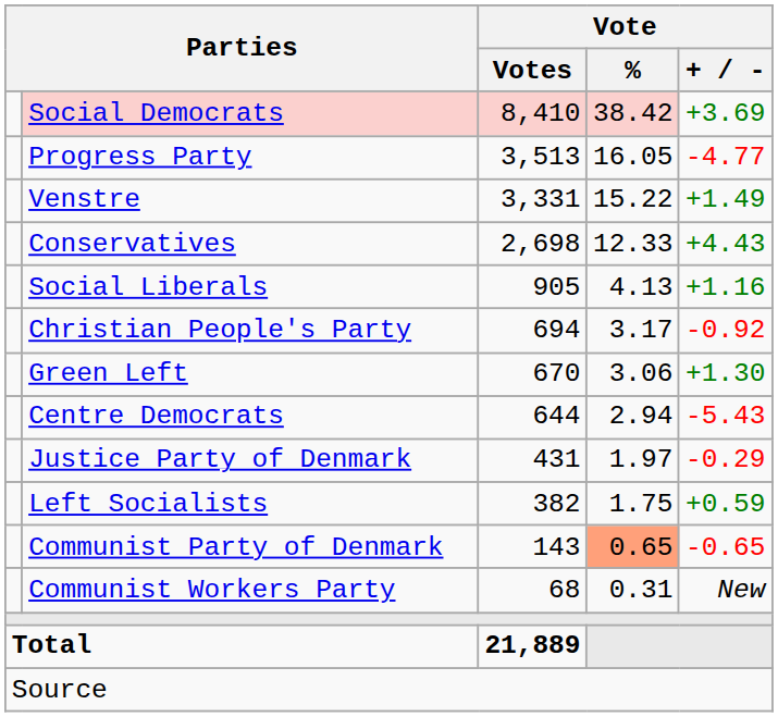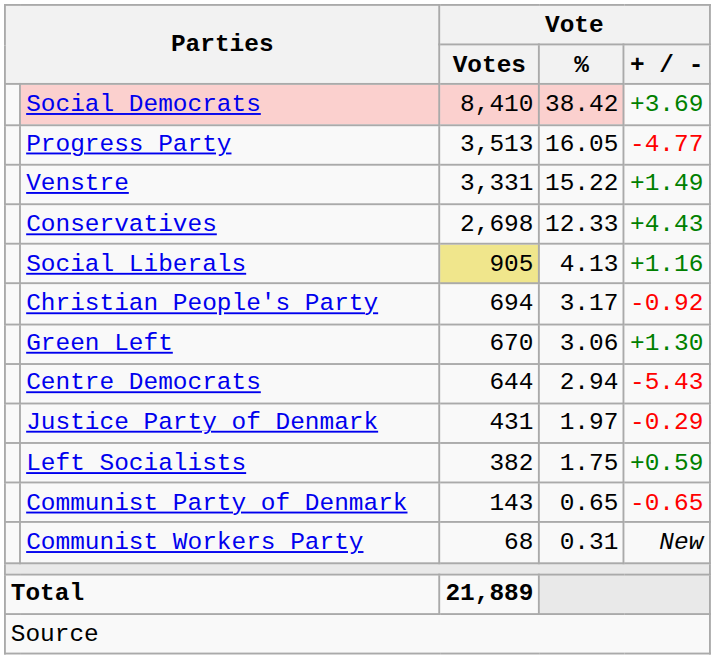Social Liberals | Vote / Votes: no background -> khaki background
Communist Party of Denmark | Vote / %: lightsalmon background -> no background
